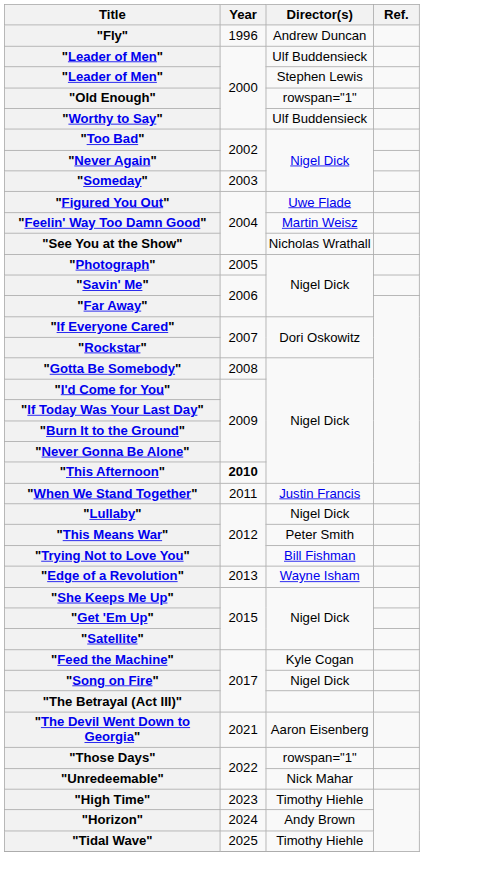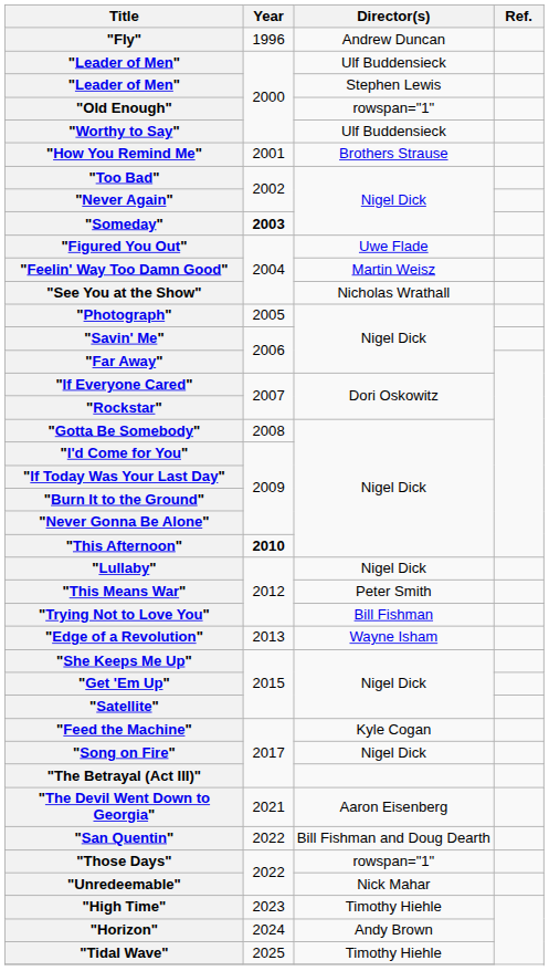+ row: "How You Remind Me" | 2001 | Brothers Strause
"Someday" | Year: normal -> bold
- row: "When We Stand Together" | 2011 | Justin Francis
+ row: "San Quentin" | 2022 | Bill Fishman and Doug Dearth
